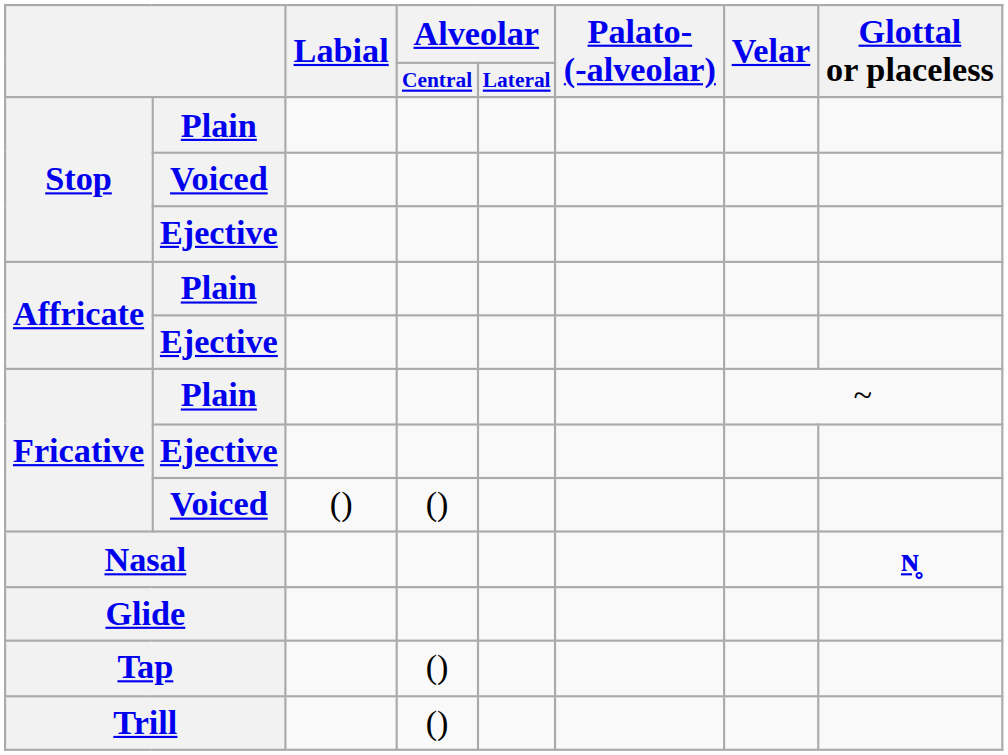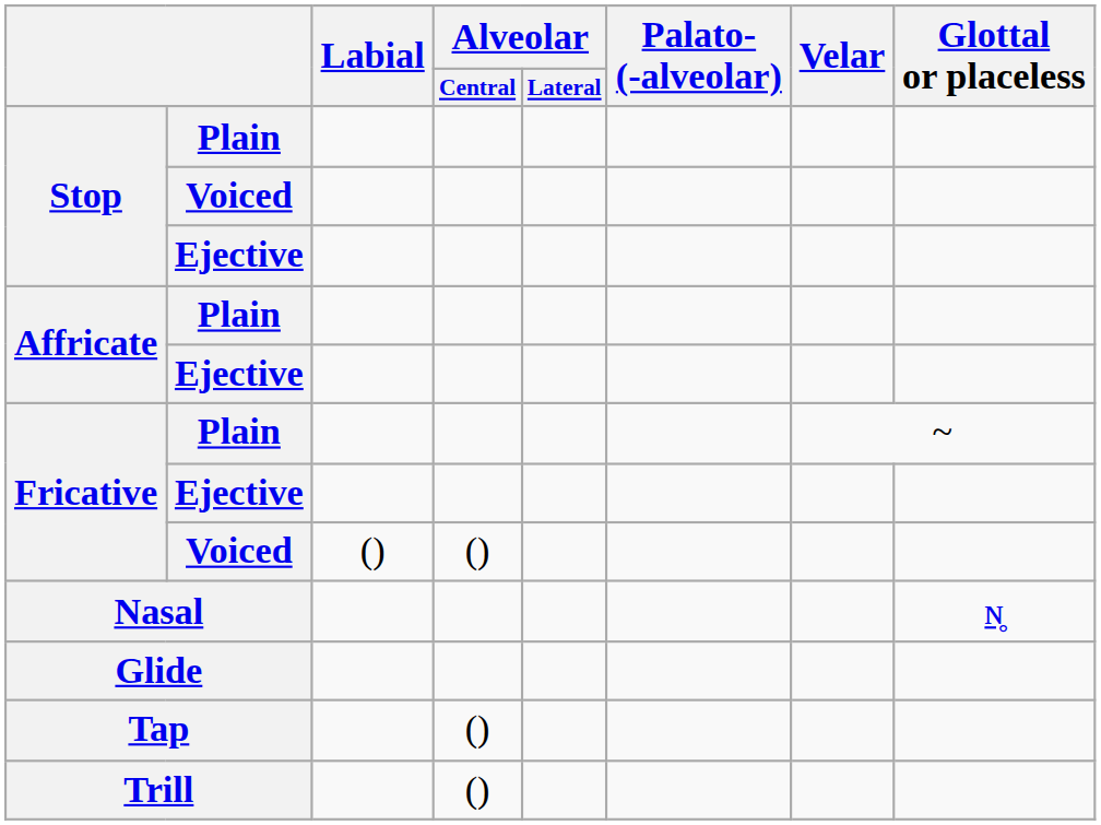Nasal | Glottal or placeless: bold -> normal
